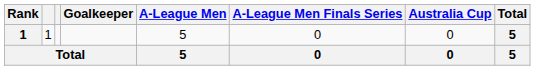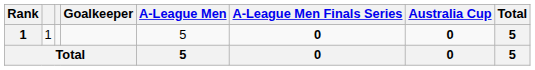row 2 | A-League Men Finals Series: normal -> bold
row 2 | Australia Cup: normal -> bold
